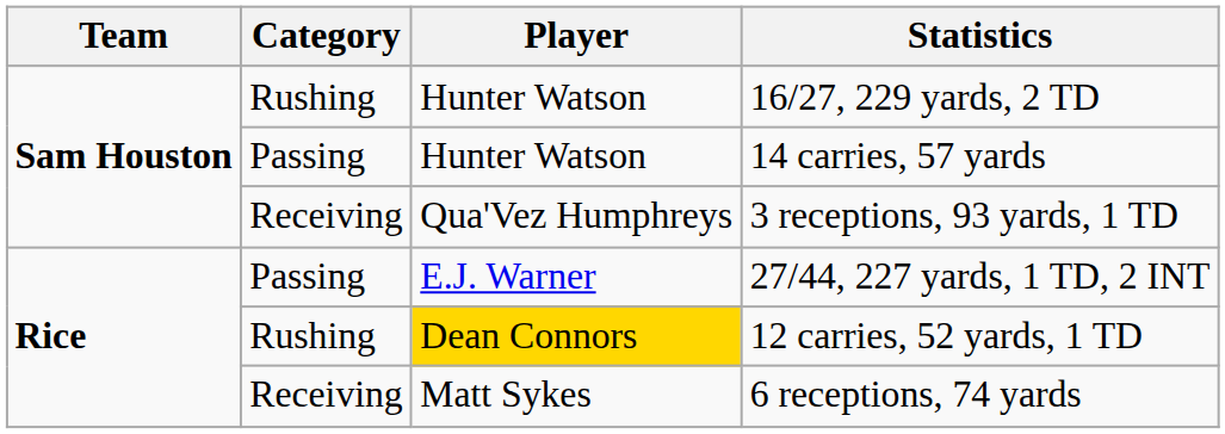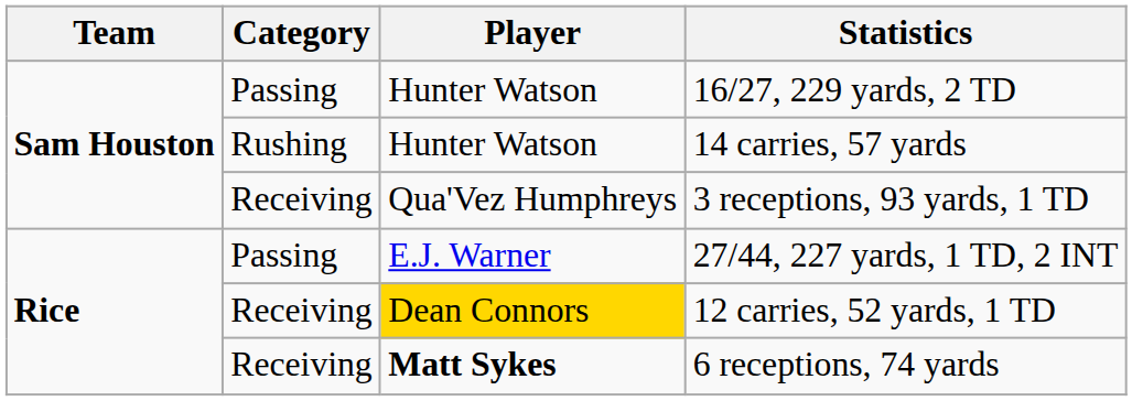16/27, 229 yards, 2 TD | Category: Rushing -> Passing
14 carries, 57 yards | Category: Passing -> Rushing
12 carries, 52 yards, 1 TD | Category: Rushing -> Receiving
6 receptions, 74 yards | Player: normal -> bold
